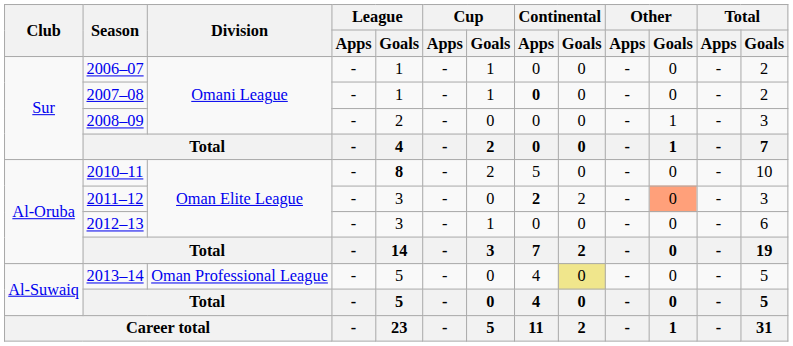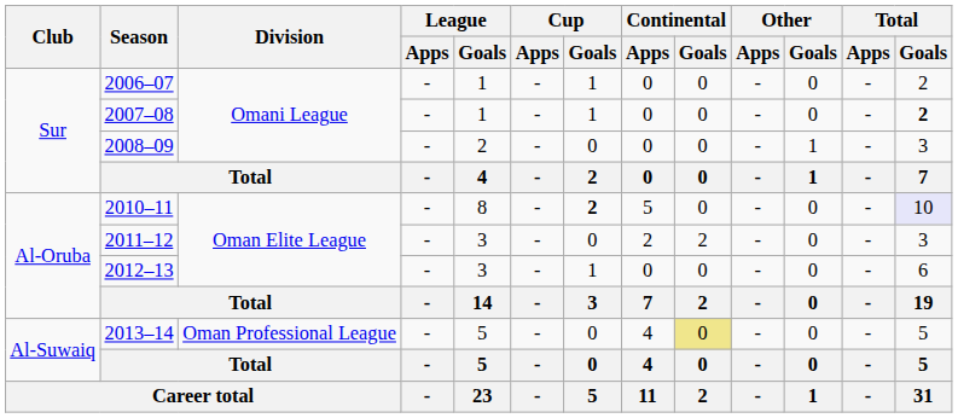2007–08 | Continental / Apps: bold -> normal
2007–08 | Total / Goals: normal -> bold
2010–11 | League / Goals: bold -> normal
2010–11 | Cup / Goals: normal -> bold
2010–11 | Total / Goals: no background -> lavender background
2011–12 | Continental / Apps: bold -> normal
2011–12 | Other / Goals: lightsalmon background -> no background
